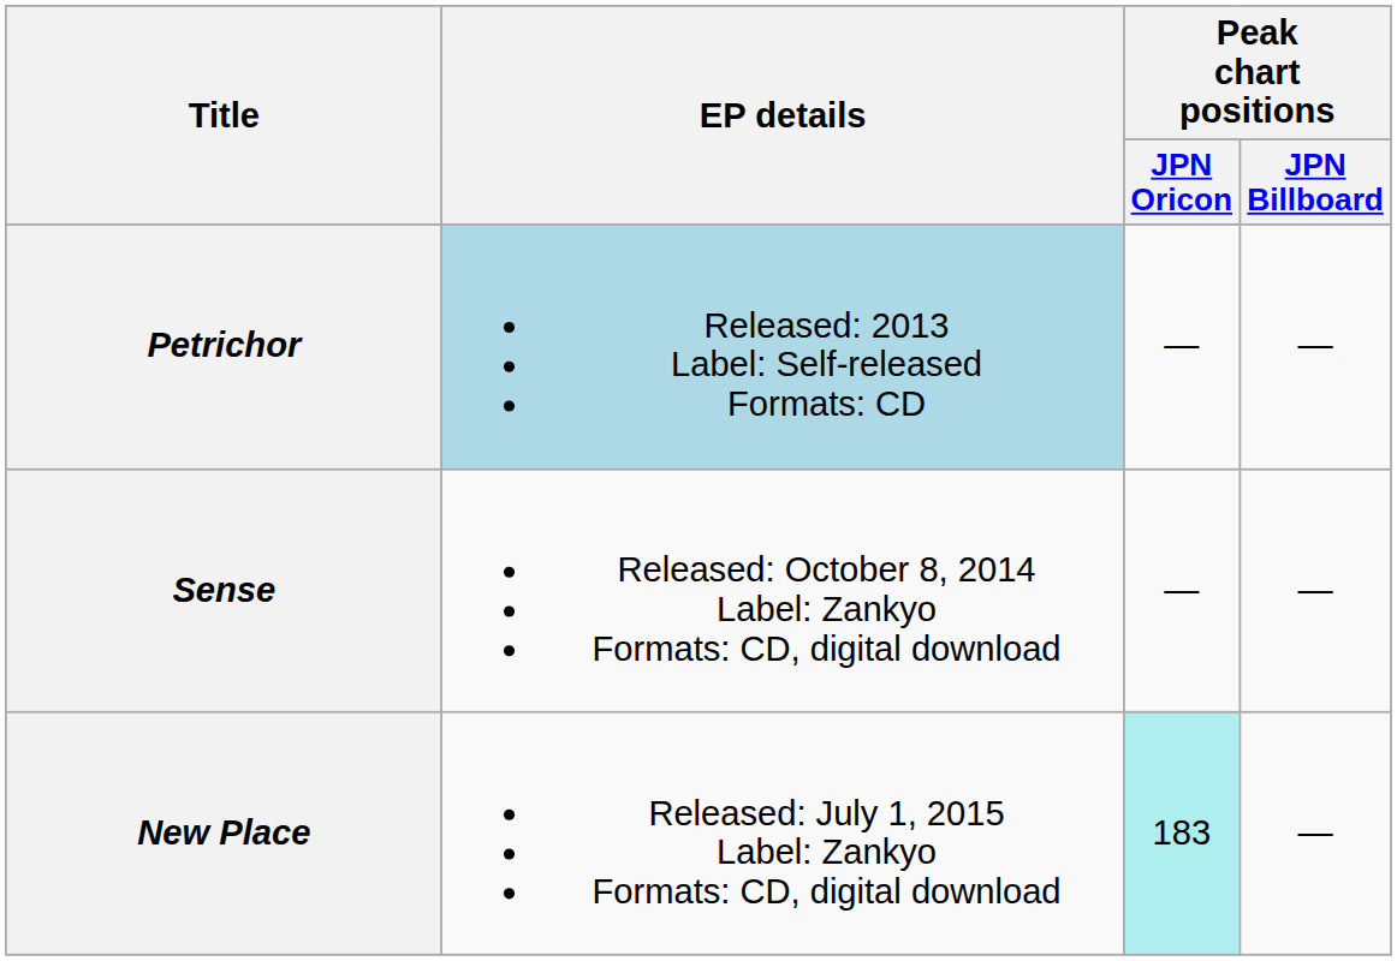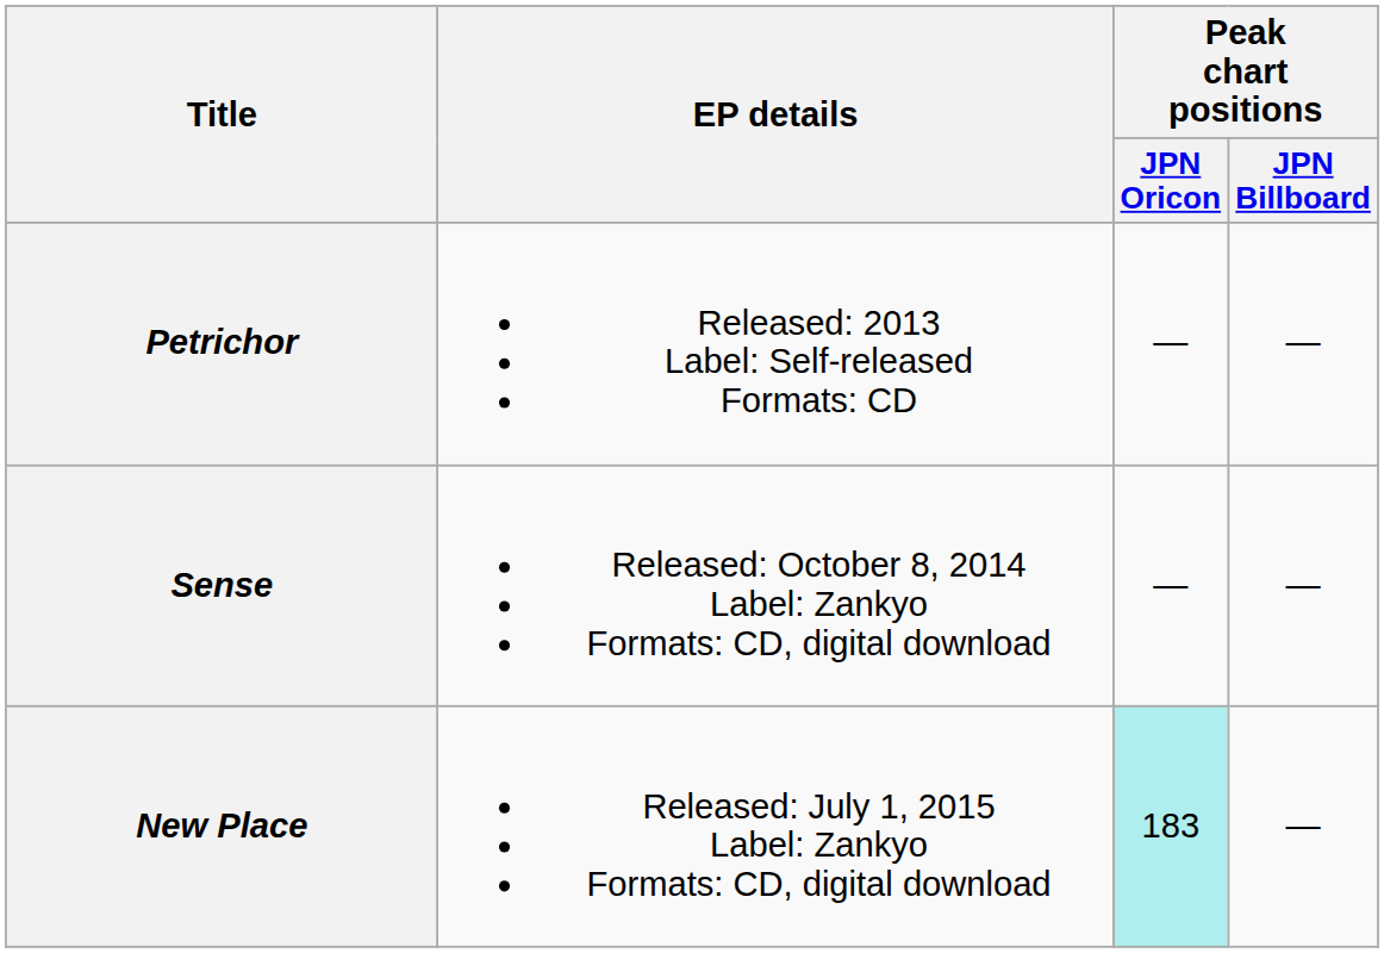Petrichor | EP details: lightblue background -> no background
